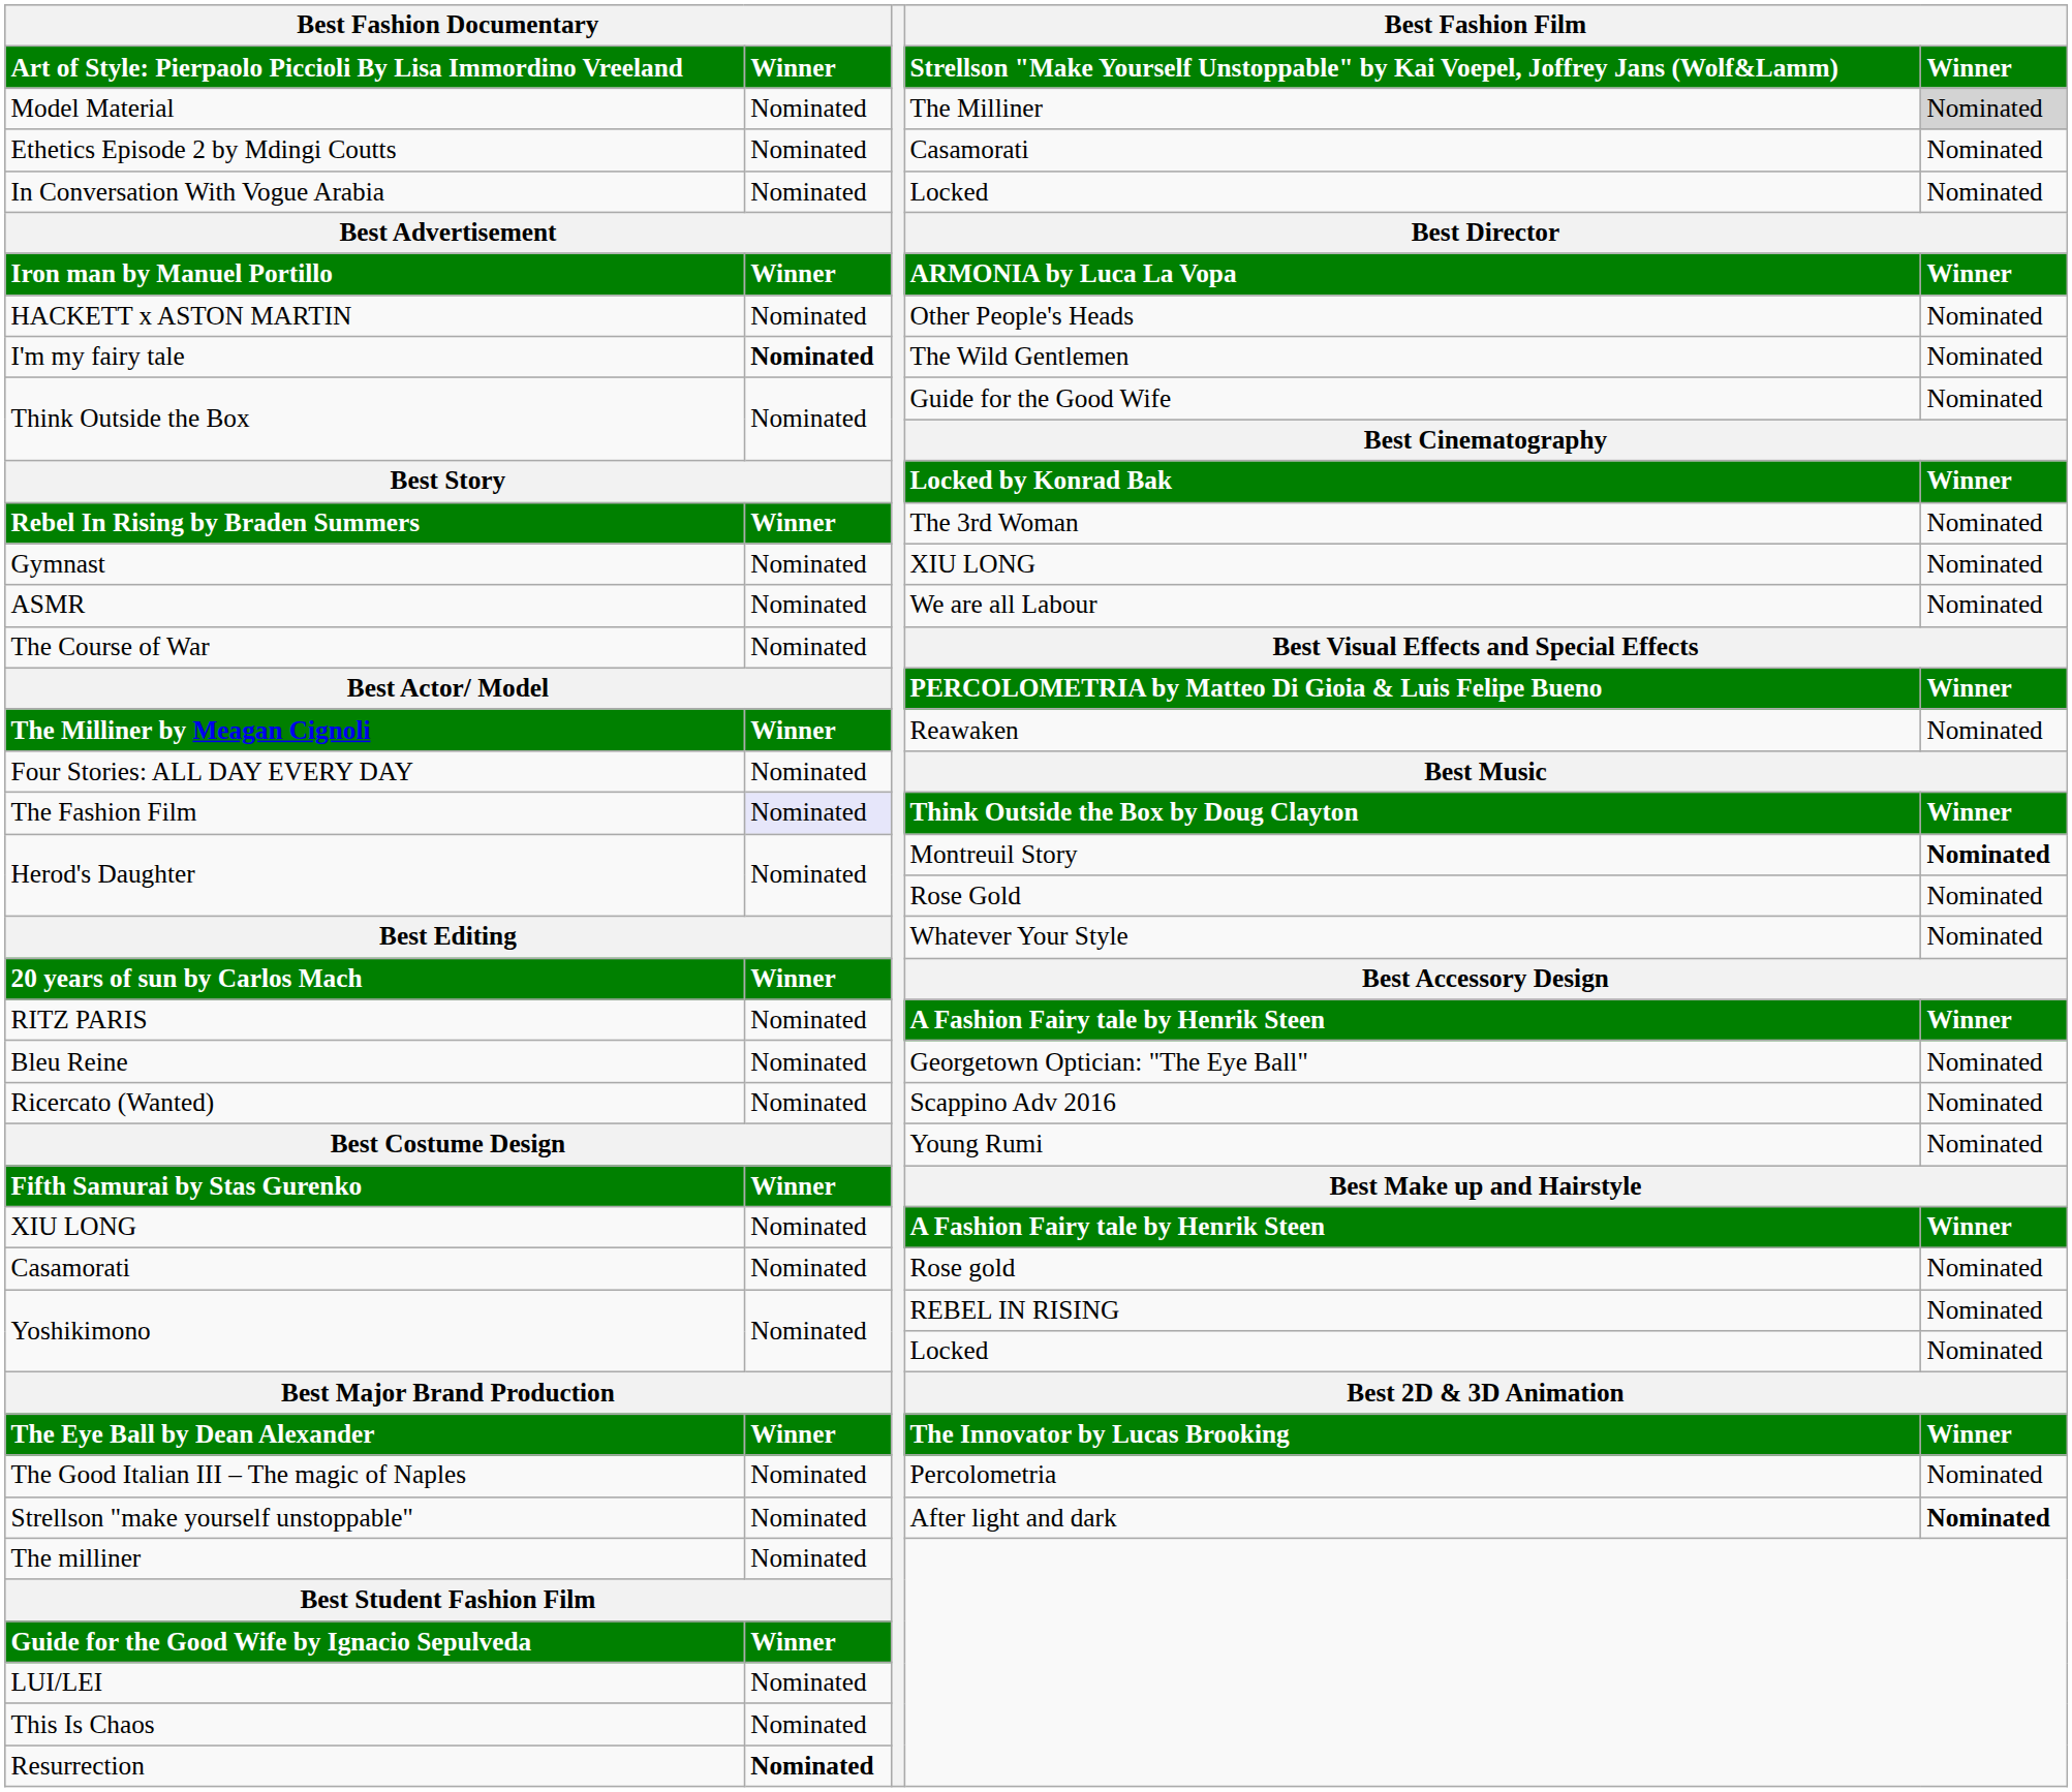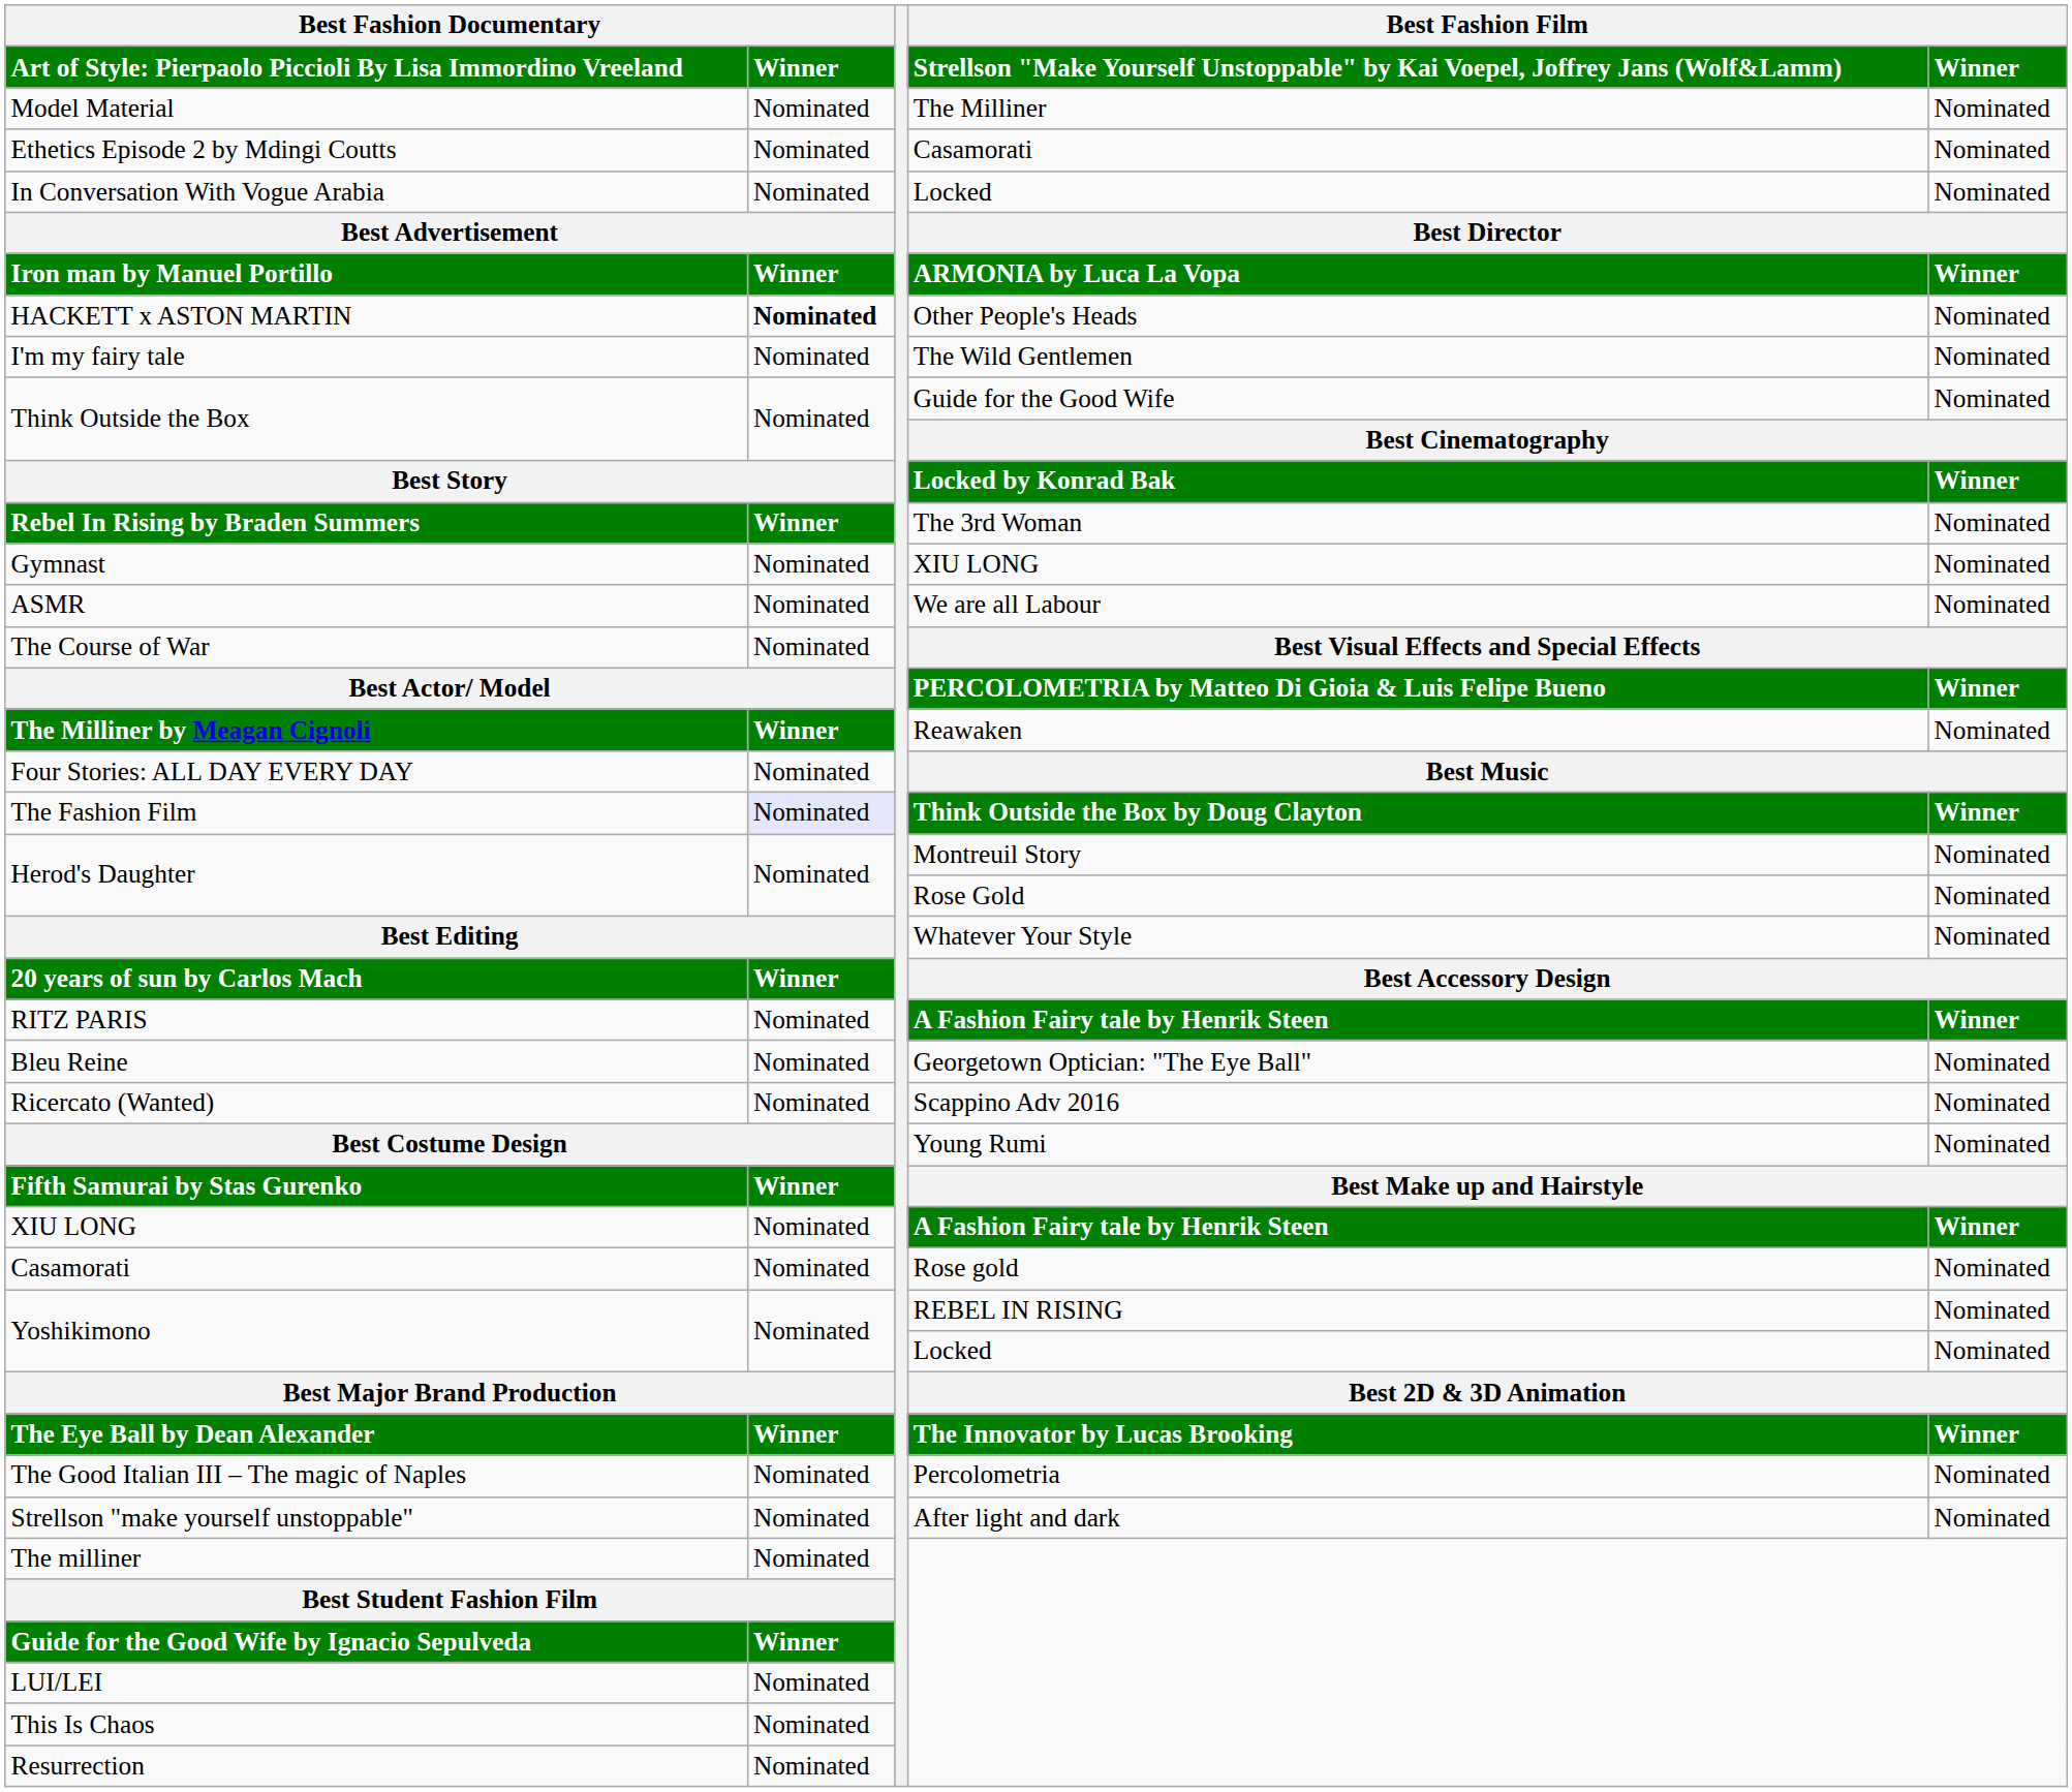Model Material | column 5: lightgrey background -> no background
HACKETT x ASTON MARTIN | column 2: normal -> bold
I'm my fairy tale | column 2: bold -> normal
Herod's Daughter / Montreuil Story | column 5: bold -> normal
Strellson "make yourself unstoppable" | column 5: bold -> normal
Resurrection | column 2: bold -> normal
